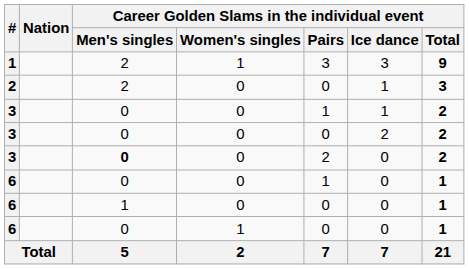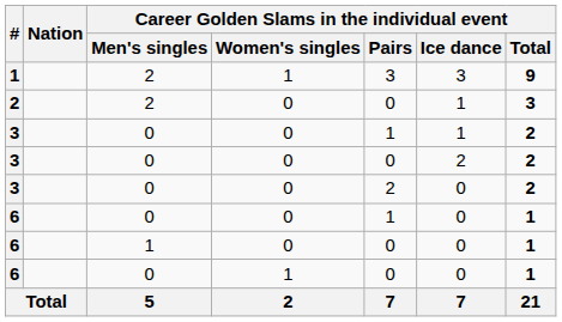row 7 | Career Golden Slams in the individual event / Men's singles: bold -> normal
